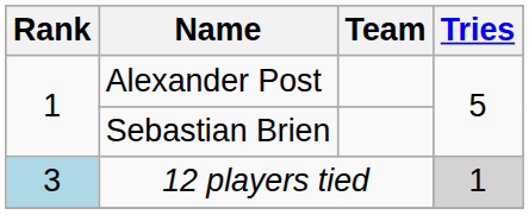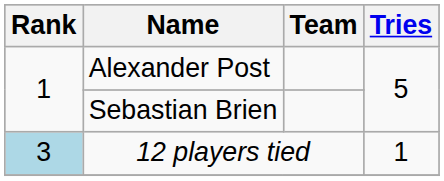12 players tied | Tries: lightgrey background -> no background
